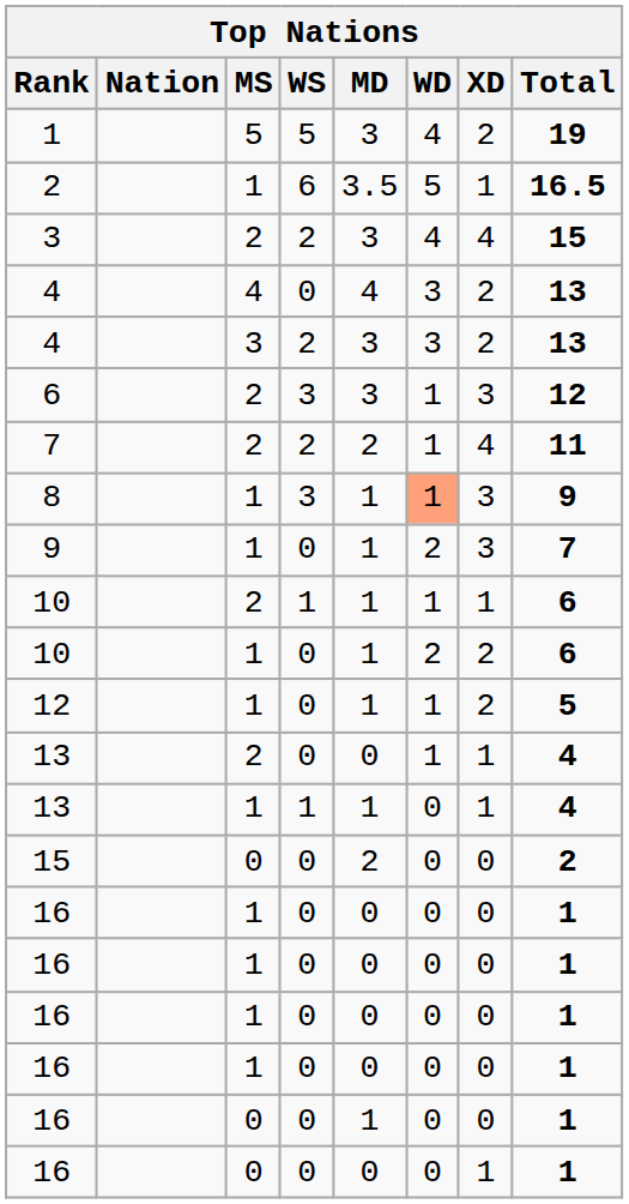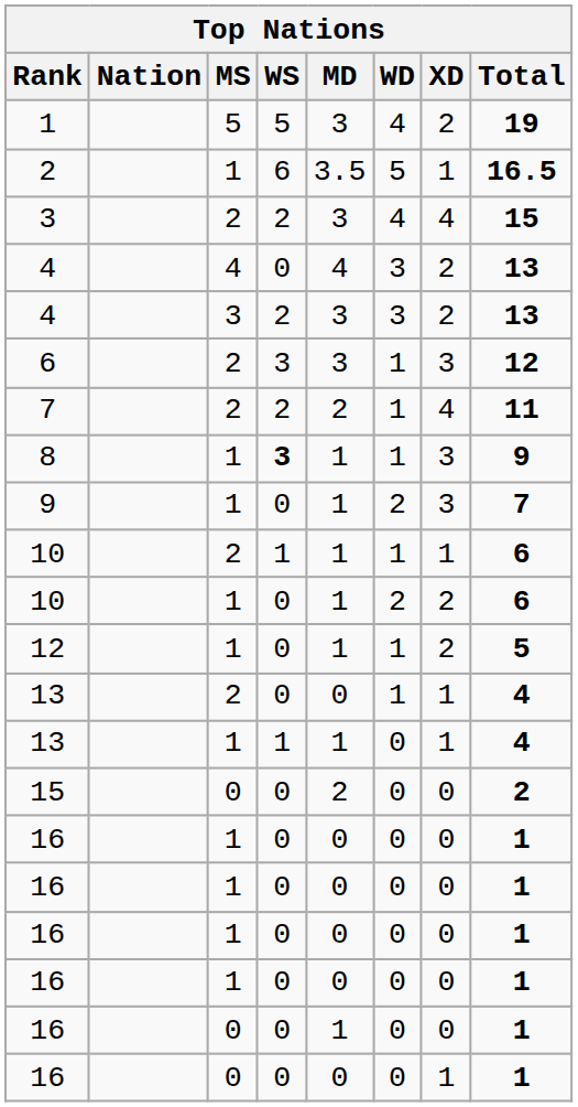8 | WS: normal -> bold
8 | WD: lightsalmon background -> no background
